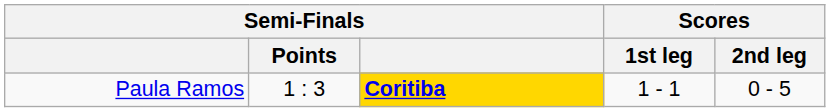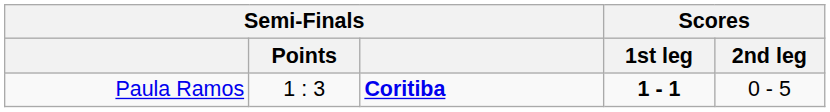Paula Ramos | column 3: gold background -> no background
Paula Ramos | Scores / 1st leg: normal -> bold
